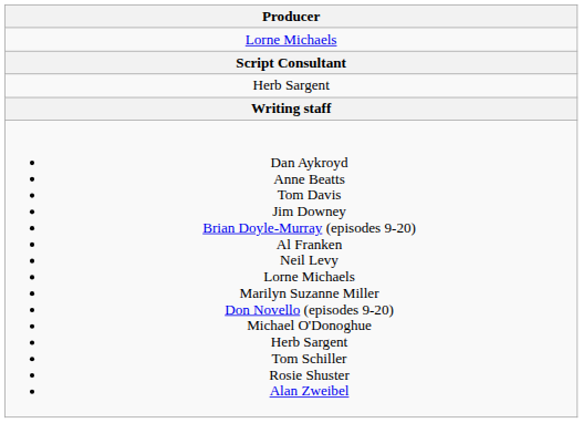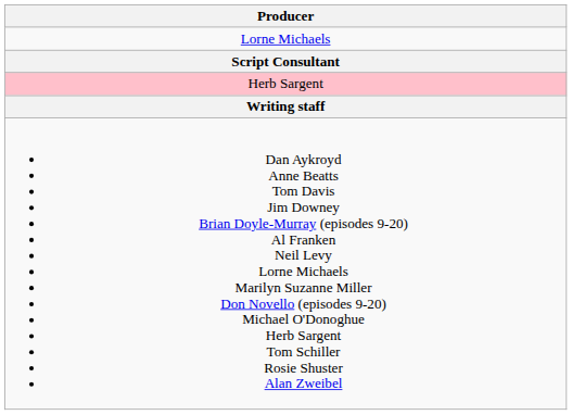row 4 | column 1: no background -> pink background
